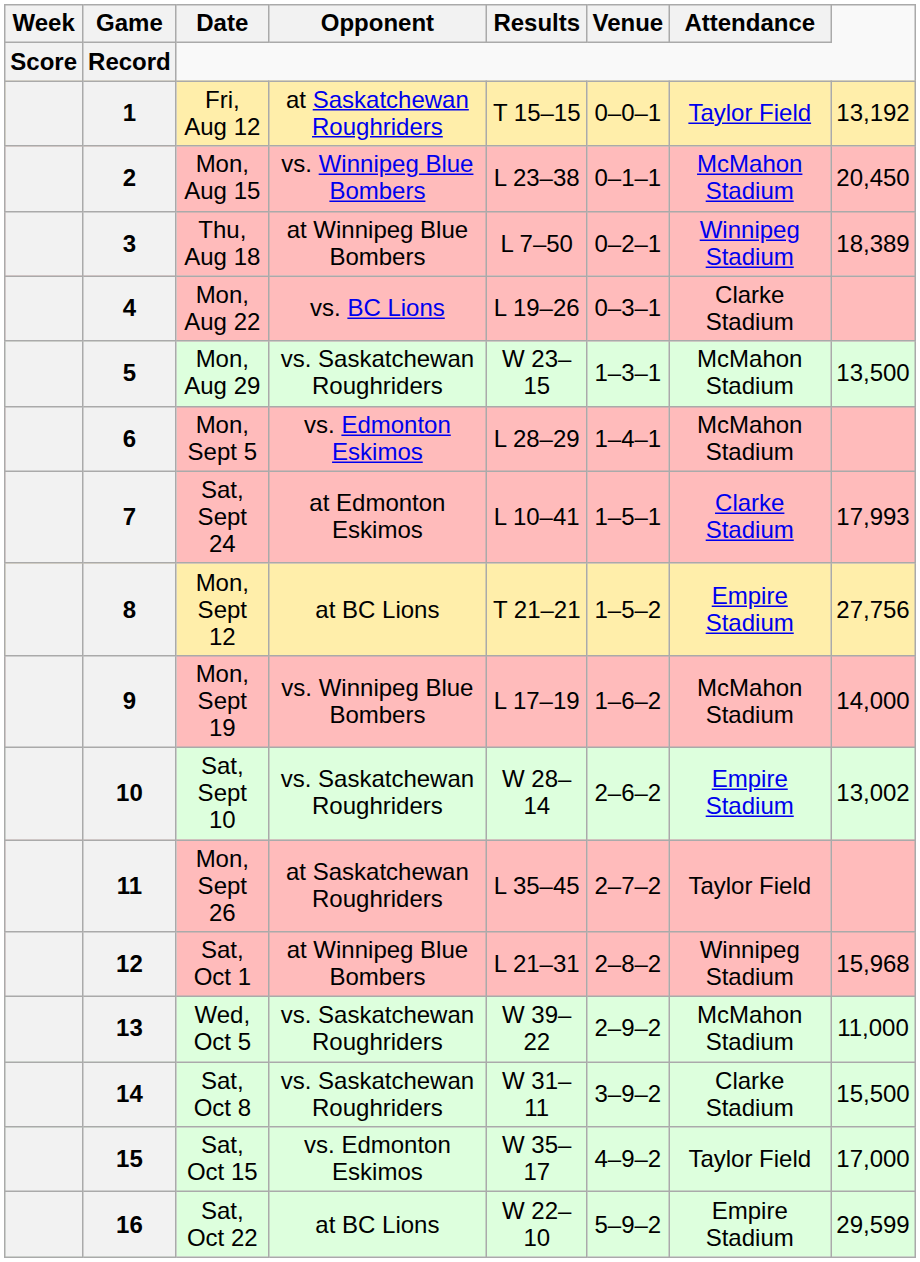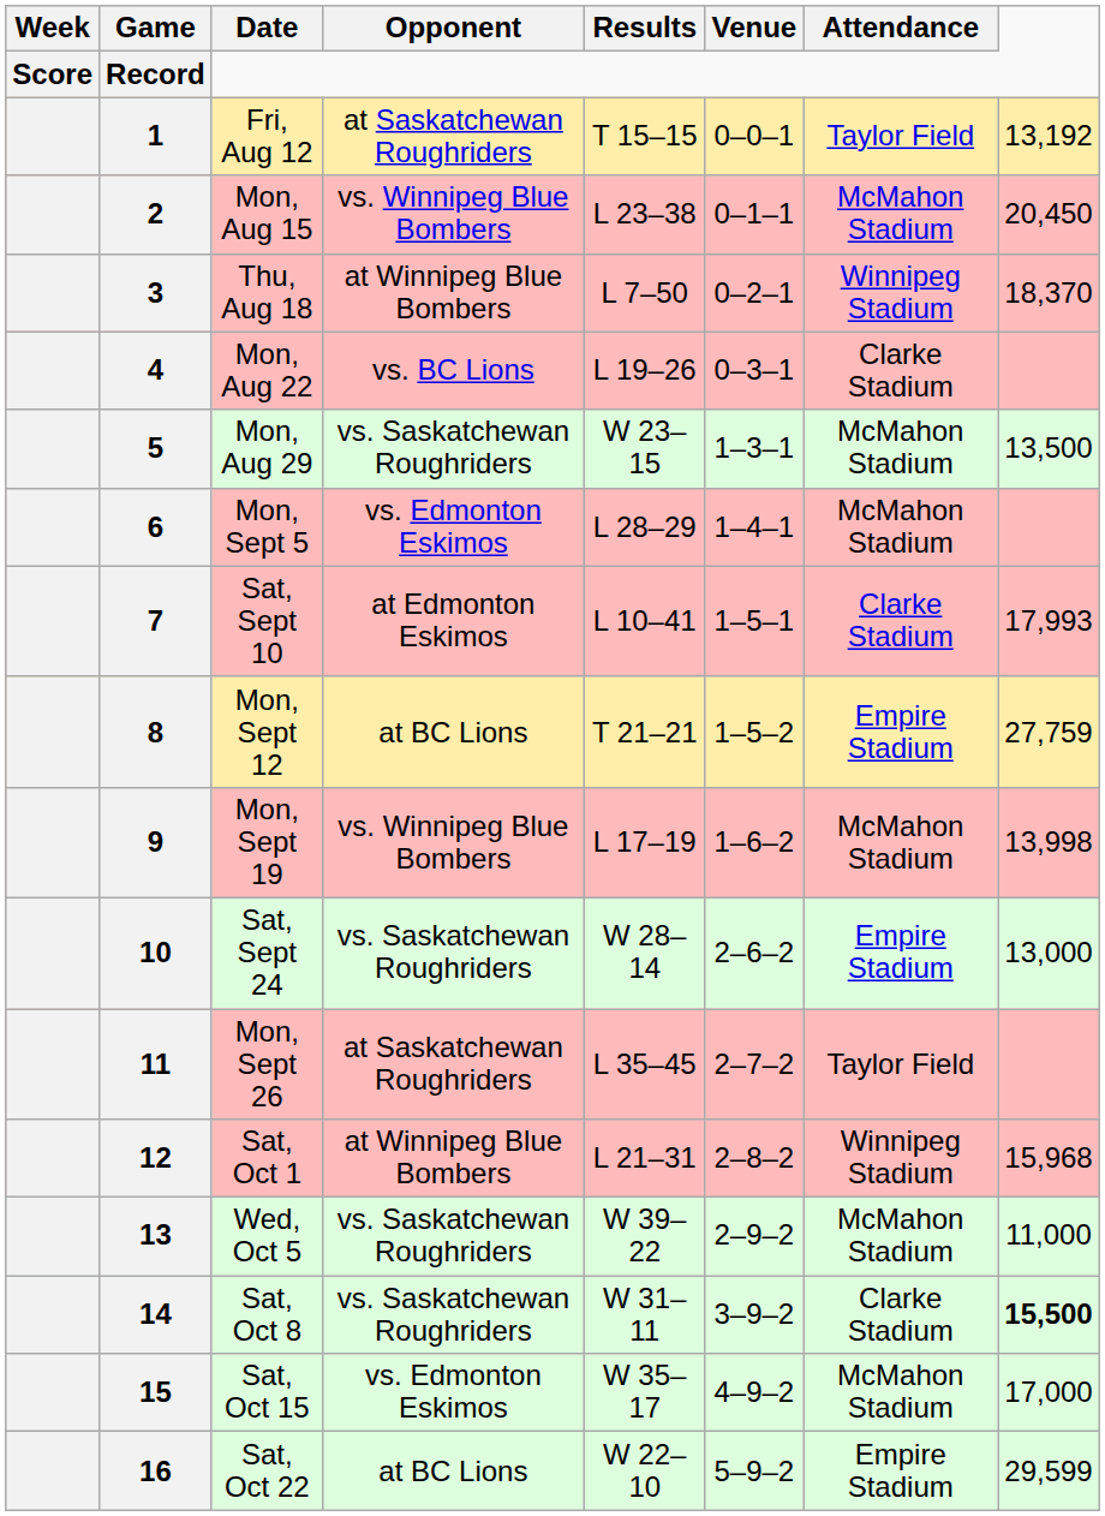3 | column 8: 18,389 -> 18,370
7 | Date: Sat, Sept 24 -> Sat, Sept 10
8 | column 8: 27,756 -> 27,759
9 | column 8: 14,000 -> 13,998
10 | Date: Sat, Sept 10 -> Sat, Sept 24
10 | column 8: 13,002 -> 13,000
14 | column 8: normal -> bold
15 | Attendance: Taylor Field -> McMahon Stadium
